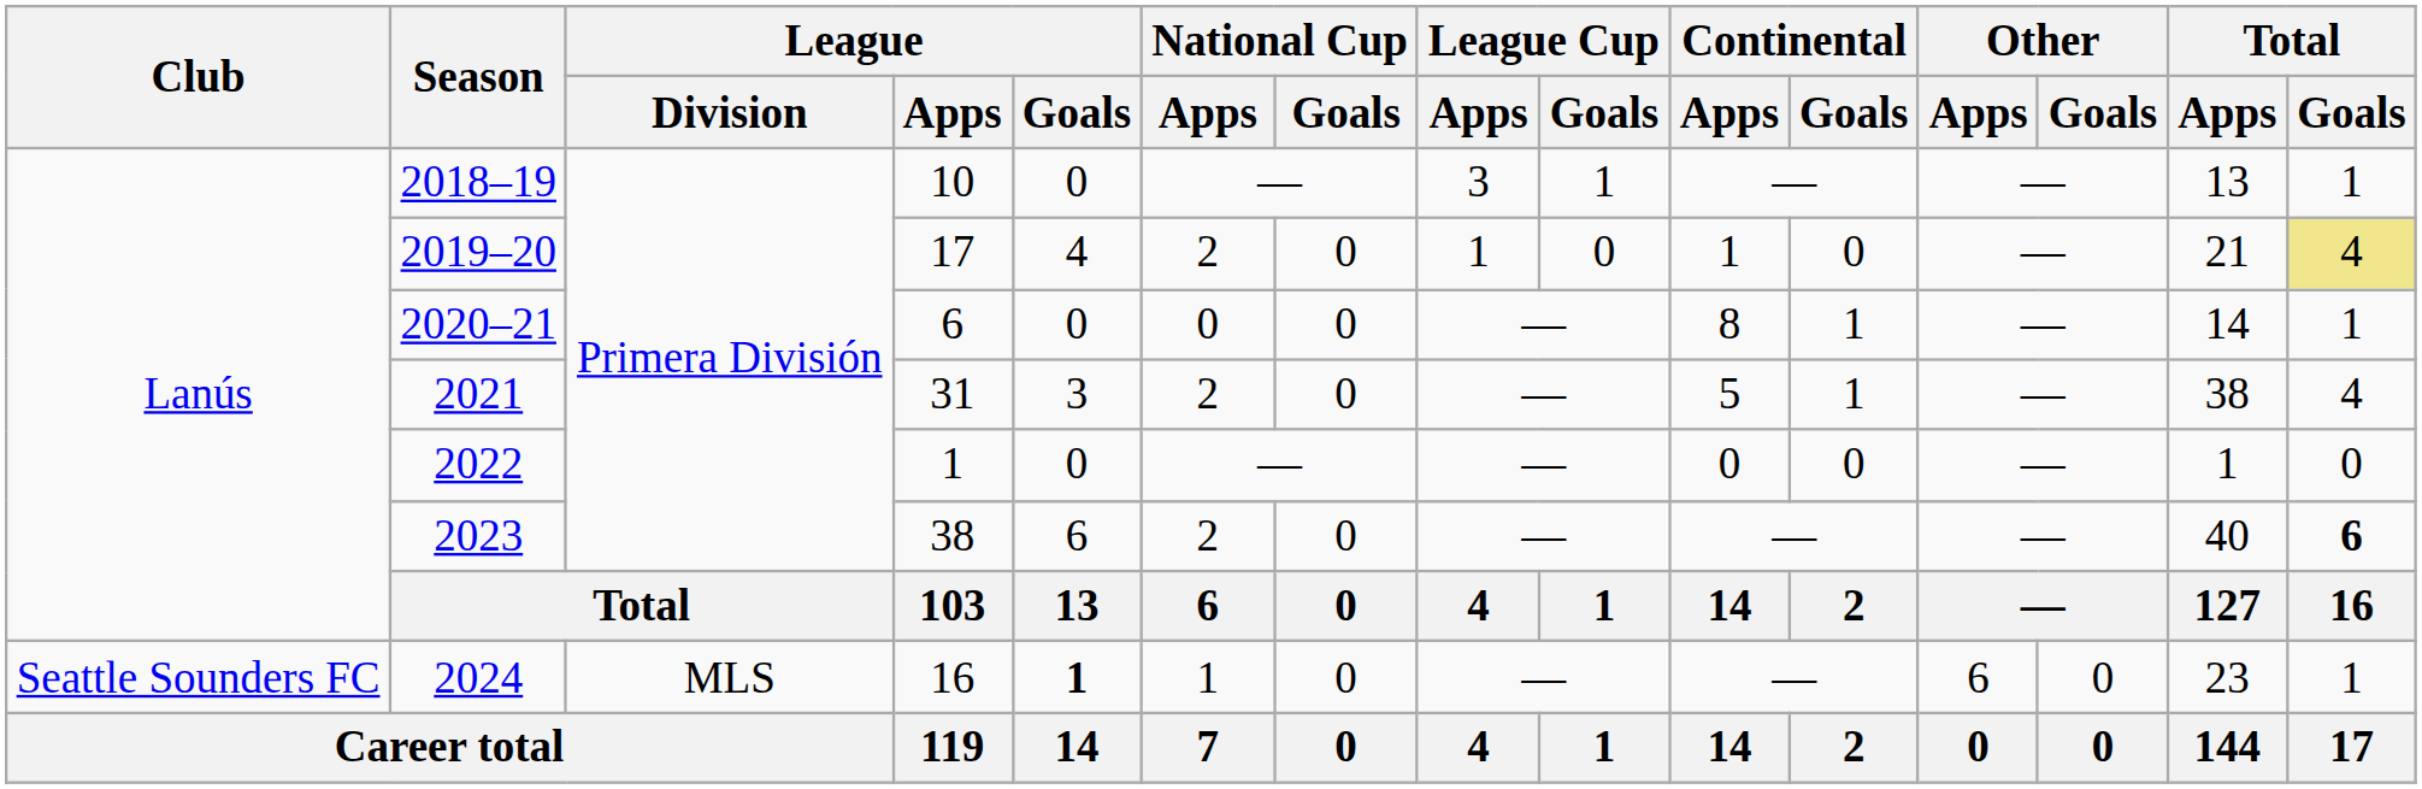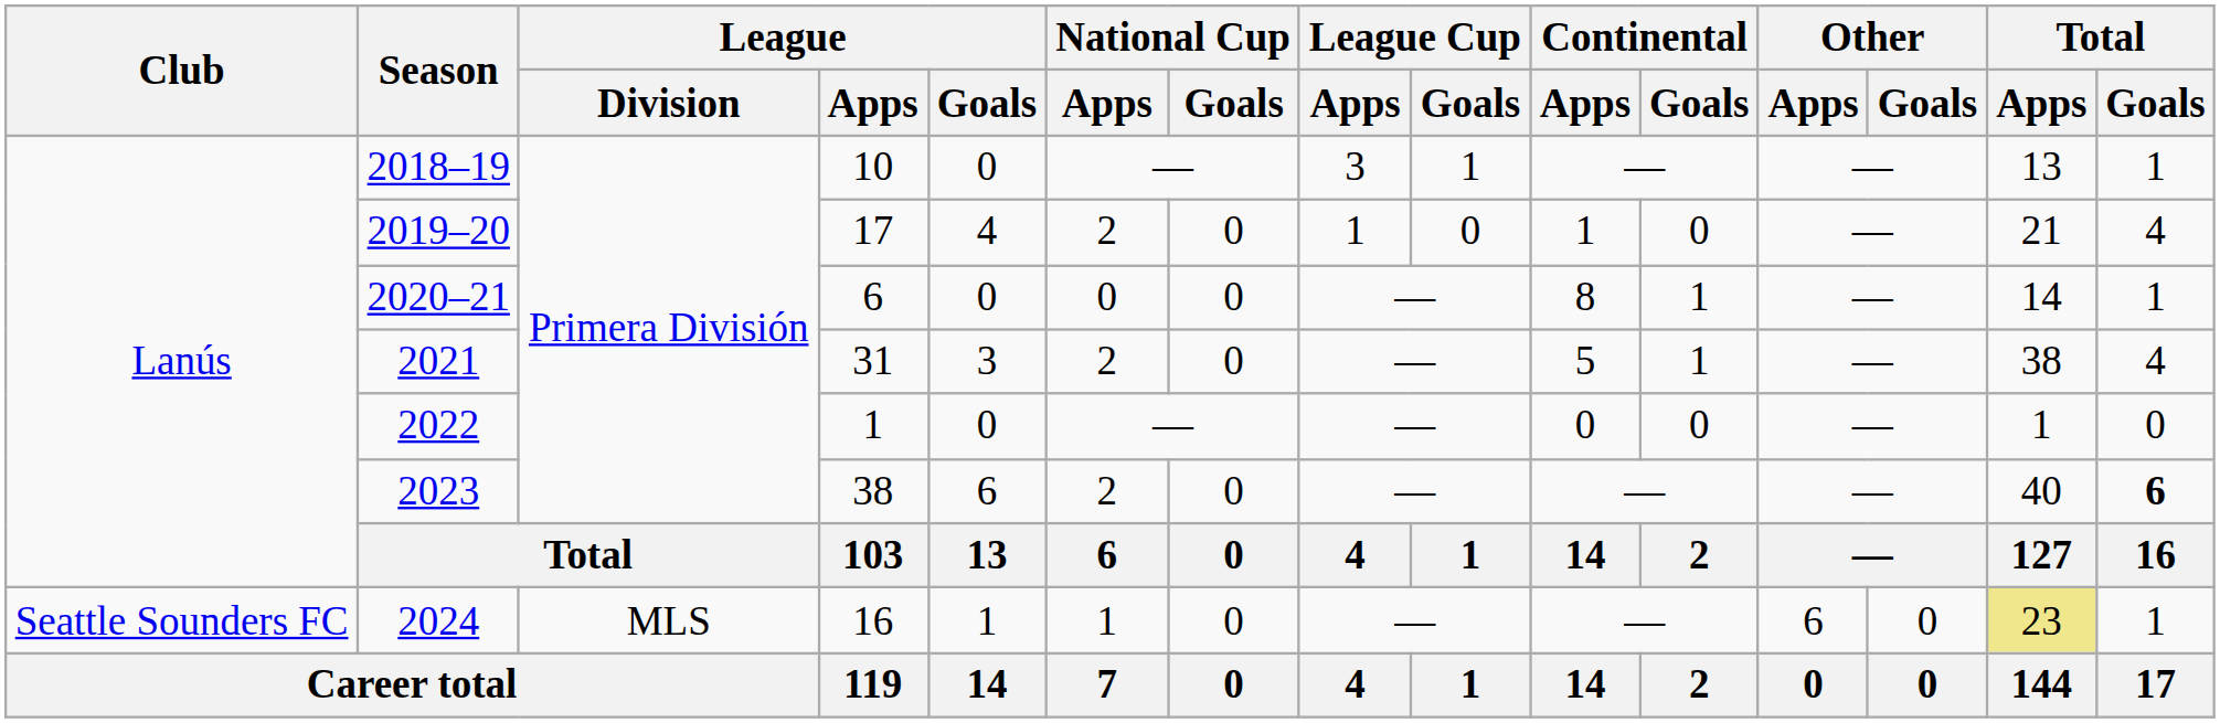2019–20 | Total / Goals: khaki background -> no background
2024 | League / Goals: bold -> normal
2024 | Total / Apps: no background -> khaki background
